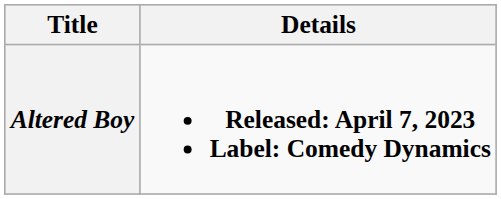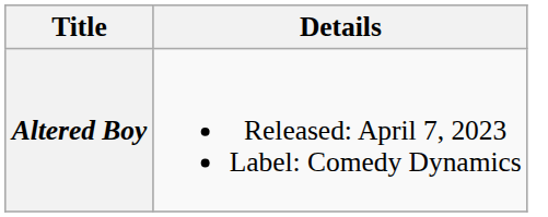Altered Boy | Details: bold -> normal
